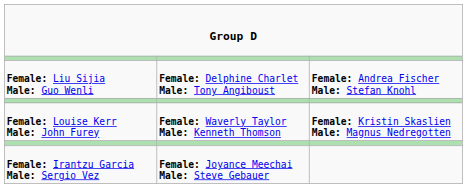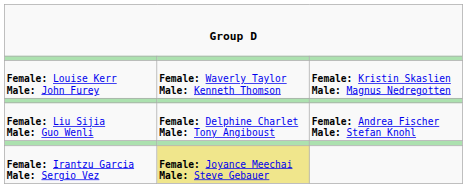rows swapped: Female: Liu Sijia Male: Guo Wenli <-> Female: Louise Kerr Male: John Furey
Female: Irantzu Garcia Male: Sergio Vez | column 2: no background -> khaki background
